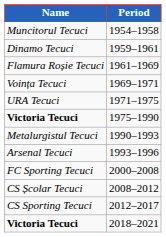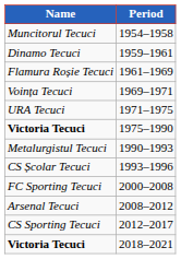row 9 | Name: Arsenal Tecuci -> CS Școlar Tecuci
row 11 | Name: CS Școlar Tecuci -> Arsenal Tecuci
